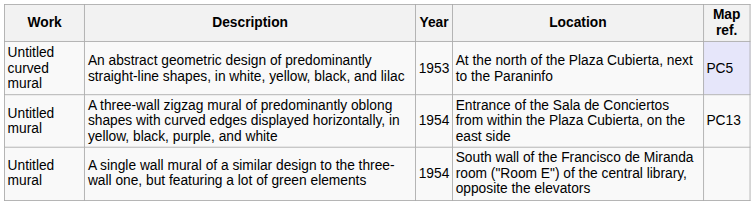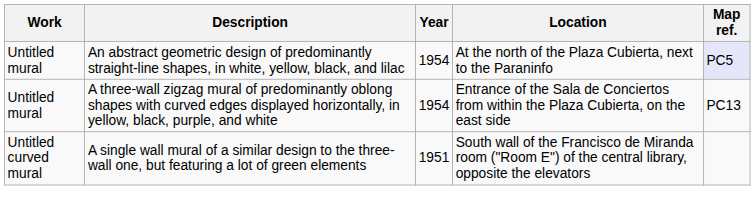row 2 | Work: Untitled curved mural -> Untitled mural
row 2 | Year: 1953 -> 1954
row 4 | Work: Untitled mural -> Untitled curved mural
row 4 | Year: 1954 -> 1951
